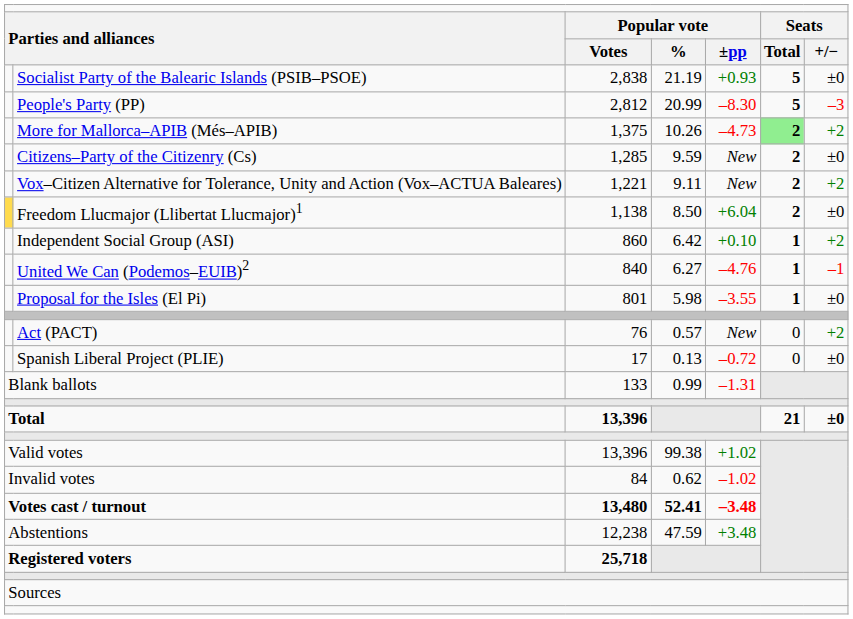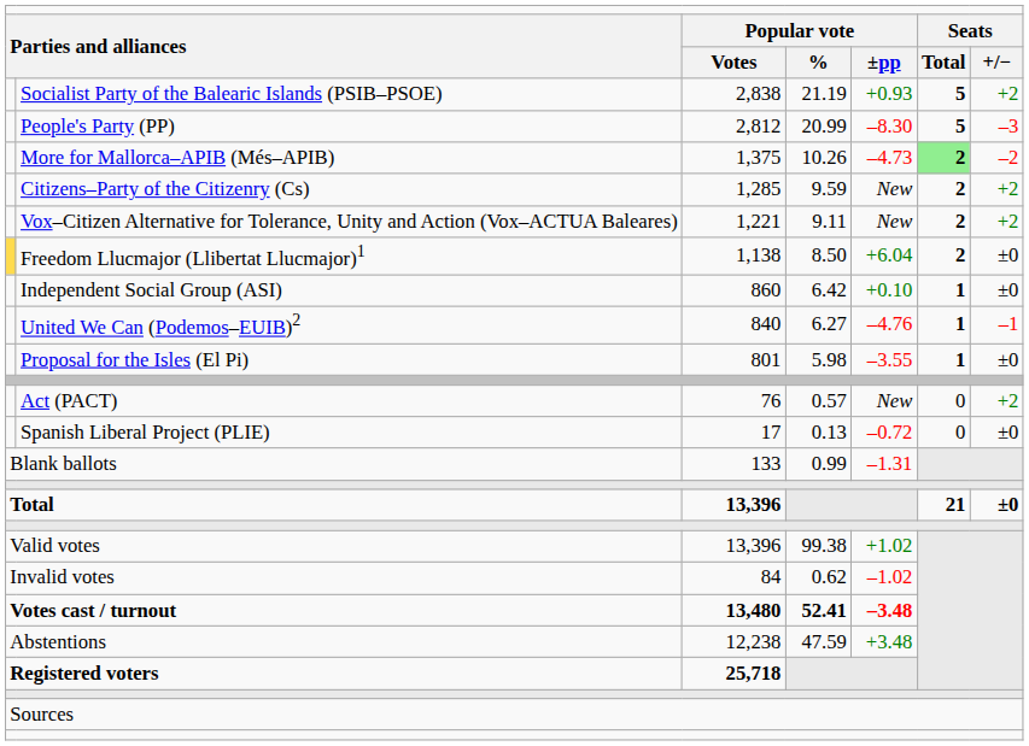Socialist Party of the Balearic Islands (PSIB–PSOE) | column 7: ±0 -> +2
More for Mallorca–APIB (Més–APIB) | column 7: +2 -> –2
Citizens–Party of the Citizenry (Cs) | column 7: ±0 -> +2
Independent Social Group (ASI) | column 7: +2 -> ±0
